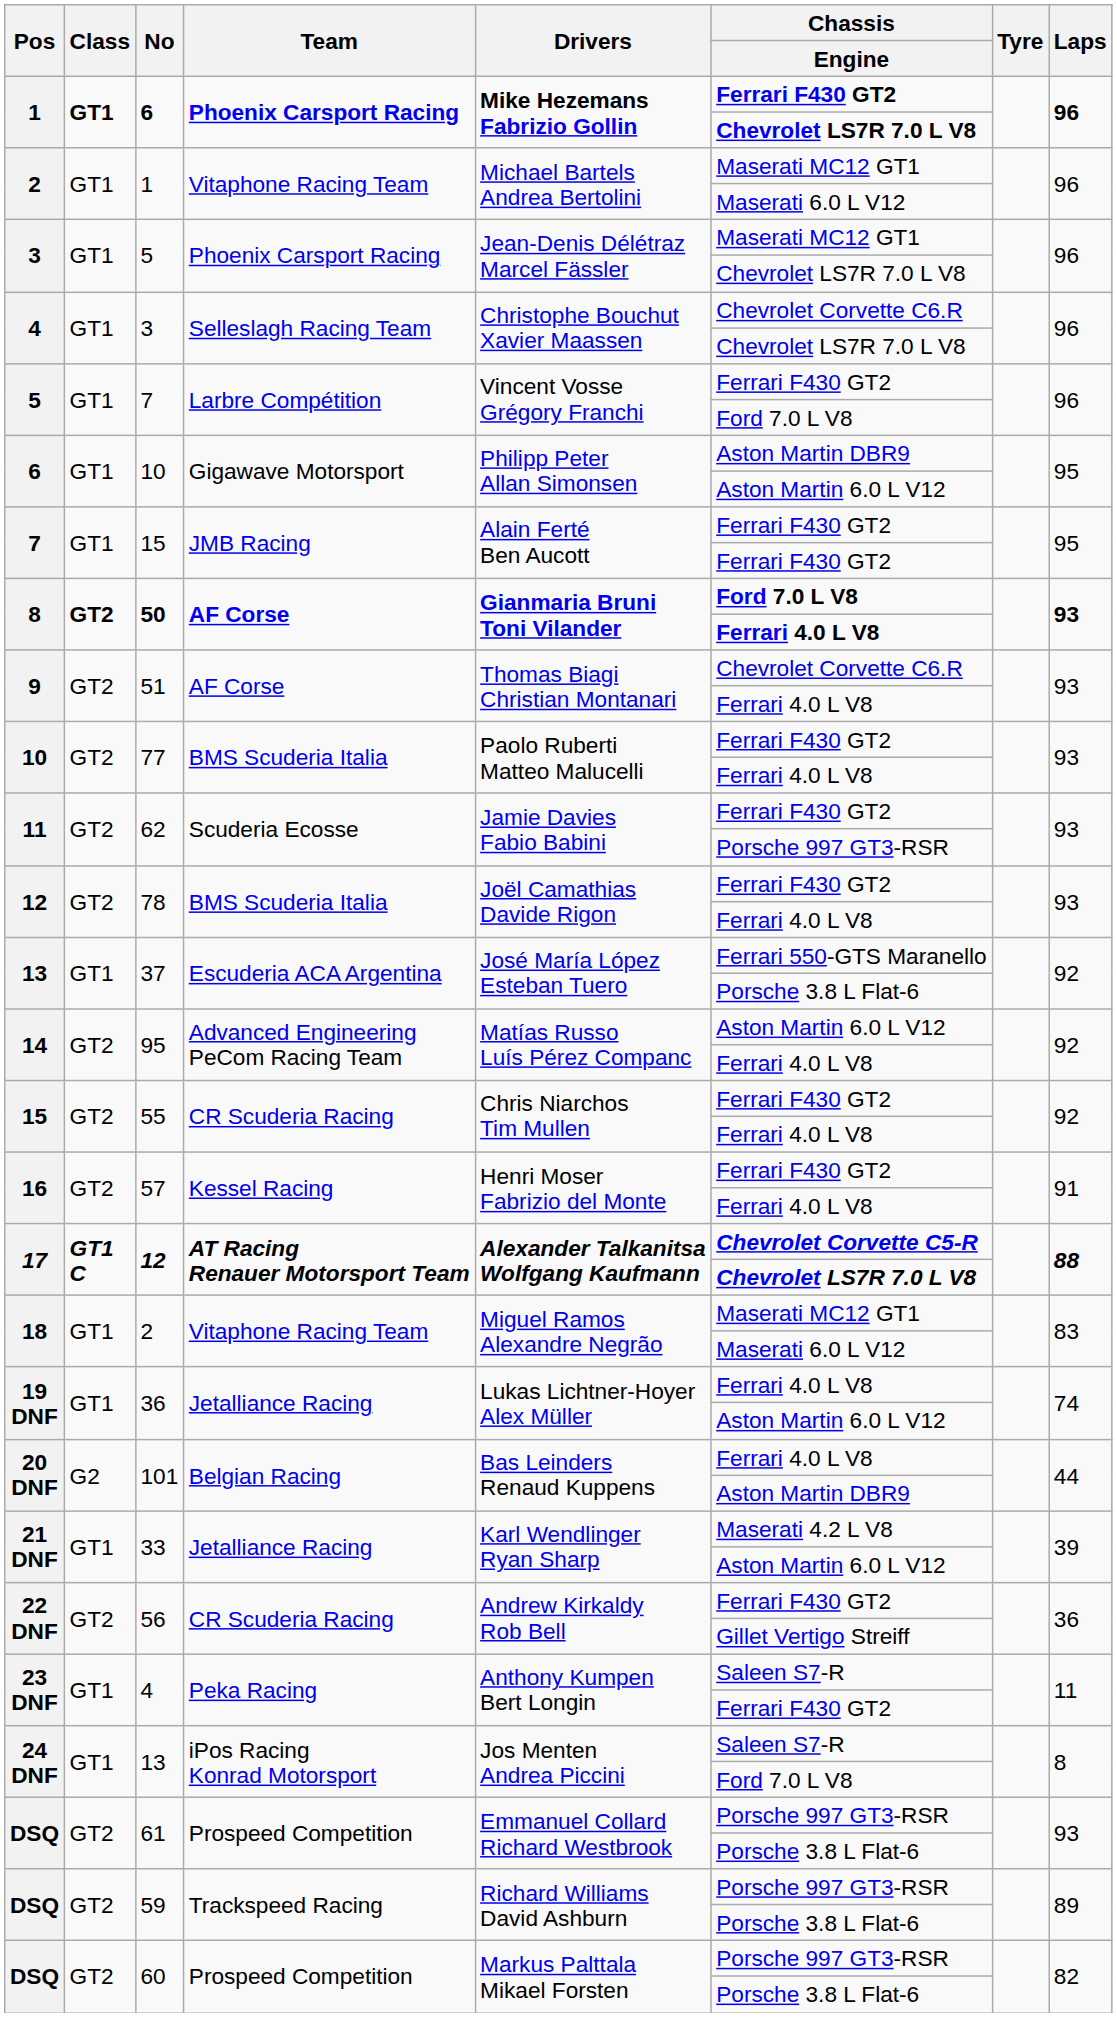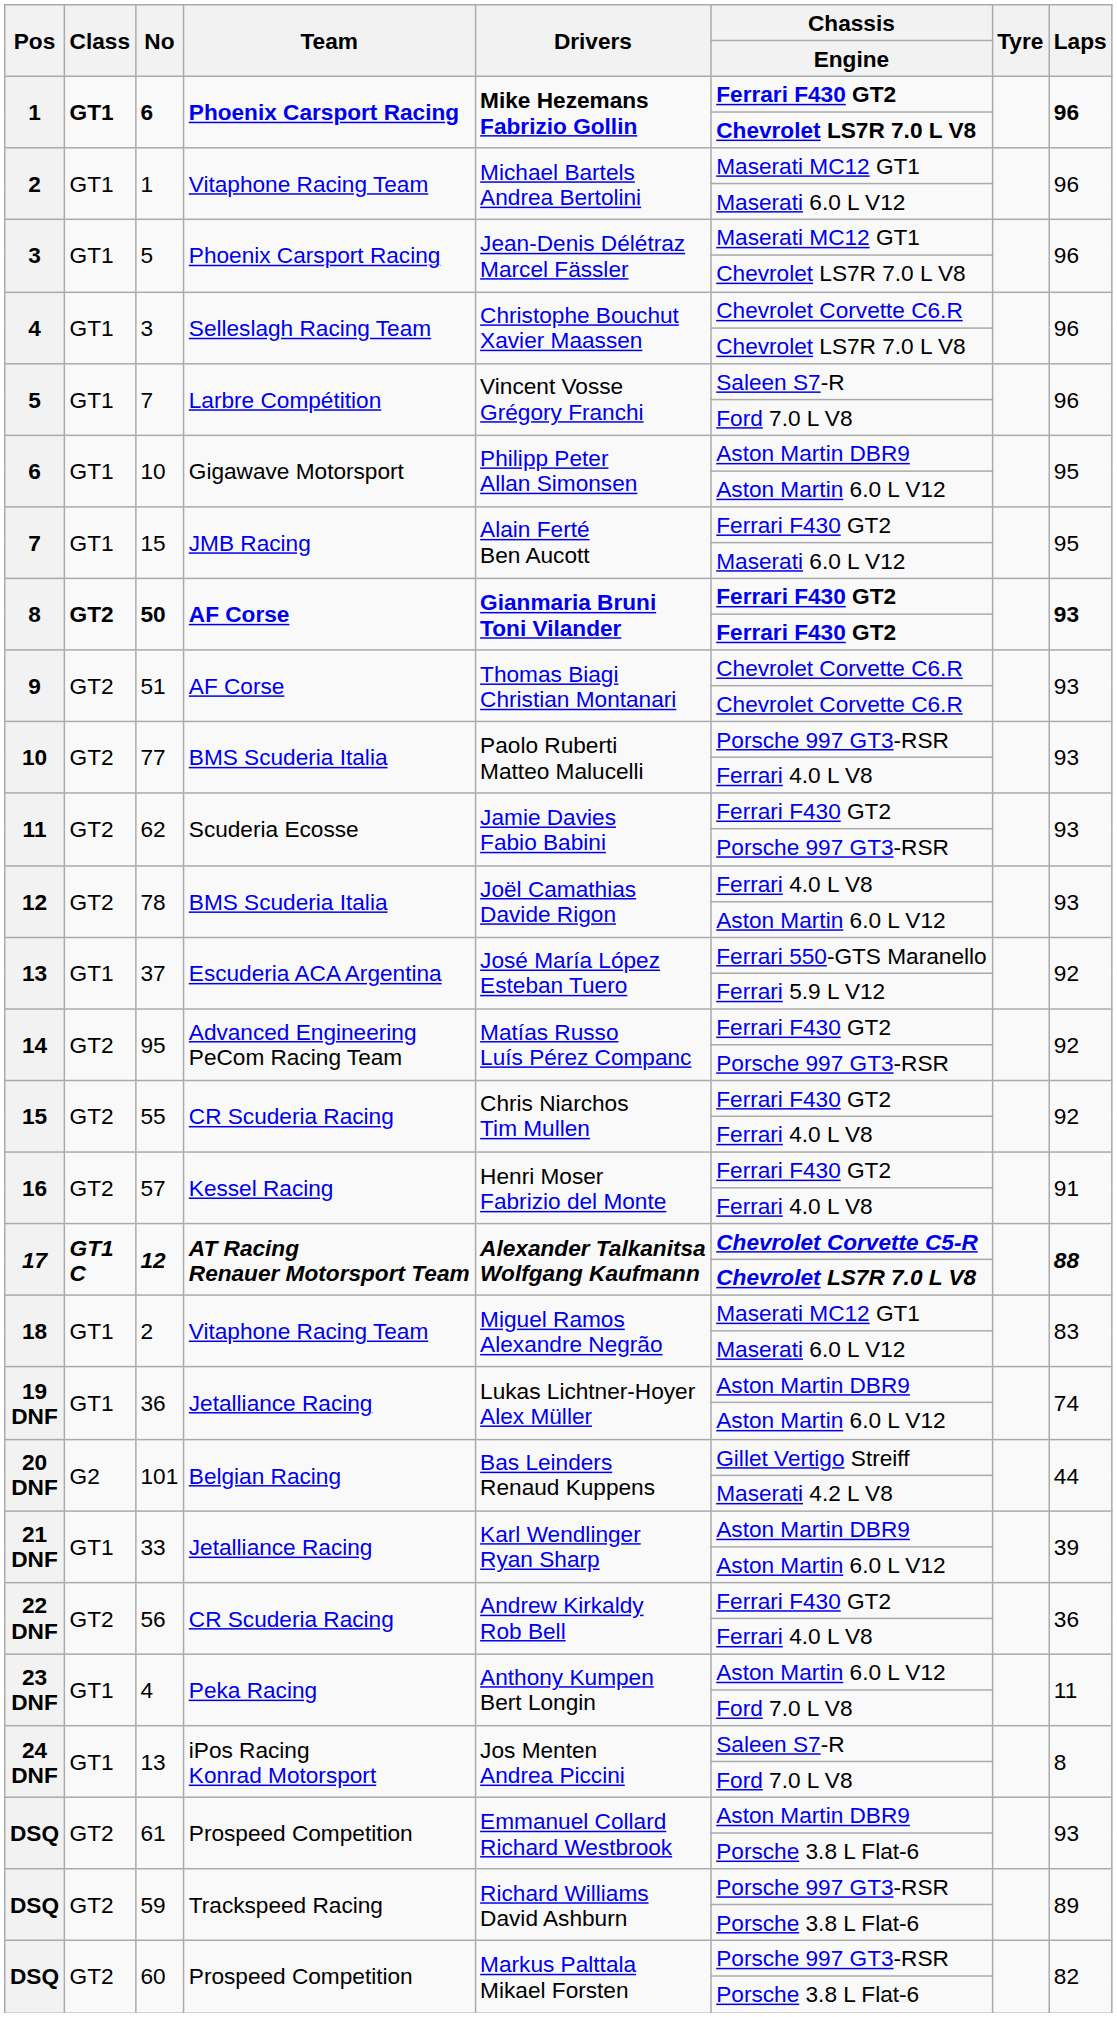row 11 | Chassis / Engine: Ferrari F430 GT2 -> Saleen S7-R
row 16 | Chassis / Engine: Ferrari F430 GT2 -> Maserati 6.0 L V12
row 17 | Chassis / Engine: Ford 7.0 L V8 -> Ferrari F430 GT2
row 18 | Chassis / Engine: Ferrari 4.0 L V8 -> Ferrari F430 GT2
row 20 | Chassis / Engine: Ferrari 4.0 L V8 -> Chevrolet Corvette C6.R
row 21 | Chassis / Engine: Ferrari F430 GT2 -> Porsche 997 GT3-RSR
row 25 | Chassis / Engine: Ferrari F430 GT2 -> Ferrari 4.0 L V8
row 26 | Chassis / Engine: Ferrari 4.0 L V8 -> Aston Martin 6.0 L V12
row 28 | Chassis / Engine: Porsche 3.8 L Flat-6 -> Ferrari 5.9 L V12
row 29 | Chassis / Engine: Aston Martin 6.0 L V12 -> Ferrari F430 GT2
row 30 | Chassis / Engine: Ferrari 4.0 L V8 -> Porsche 997 GT3-RSR
row 39 | Chassis / Engine: Ferrari 4.0 L V8 -> Aston Martin DBR9
row 41 | Chassis / Engine: Ferrari 4.0 L V8 -> Gillet Vertigo Streiff
row 42 | Chassis / Engine: Aston Martin DBR9 -> Maserati 4.2 L V8
row 43 | Chassis / Engine: Maserati 4.2 L V8 -> Aston Martin DBR9
row 46 | Chassis / Engine: Gillet Vertigo Streiff -> Ferrari 4.0 L V8
row 47 | Chassis / Engine: Saleen S7-R -> Aston Martin 6.0 L V12
row 48 | Chassis / Engine: Ferrari F430 GT2 -> Ford 7.0 L V8
row 51 | Chassis / Engine: Porsche 997 GT3-RSR -> Aston Martin DBR9
